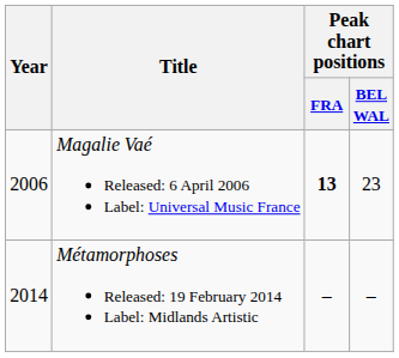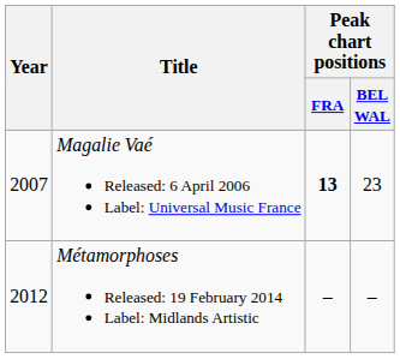row 3 | Year: 2006 -> 2007
row 4 | Year: 2014 -> 2012
